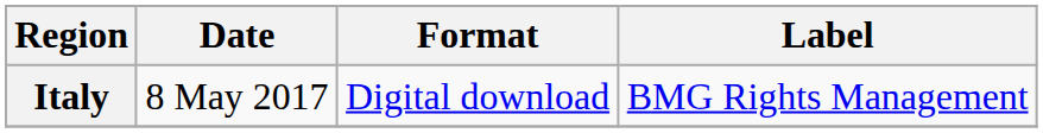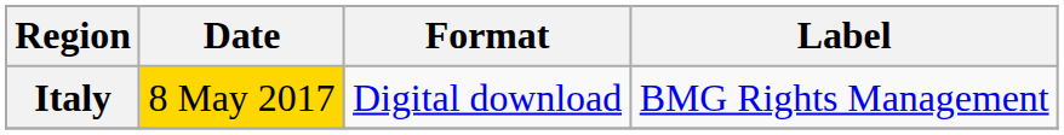Italy | Date: no background -> gold background
